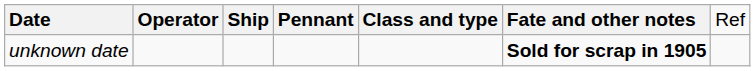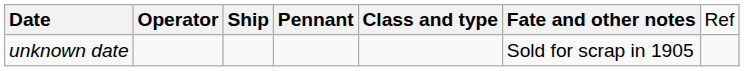unknown date | column 6: bold -> normal
